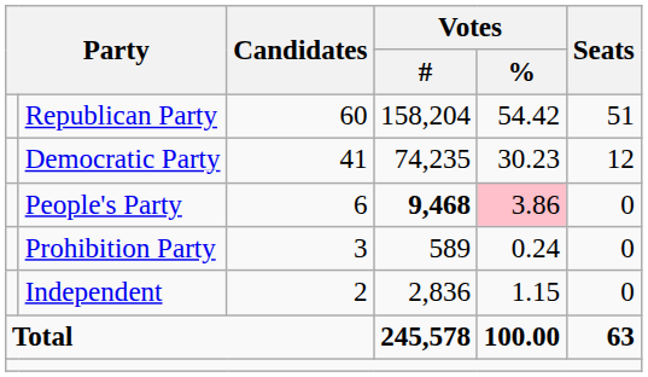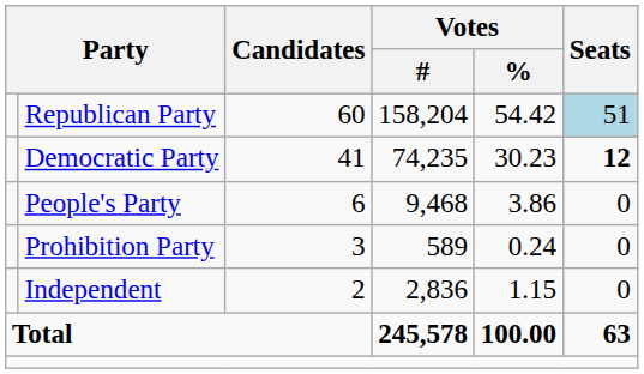Republican Party | Seats: no background -> lightblue background
Democratic Party | Seats: normal -> bold
People's Party | Votes / #: bold -> normal
People's Party | Votes / %: pink background -> no background
